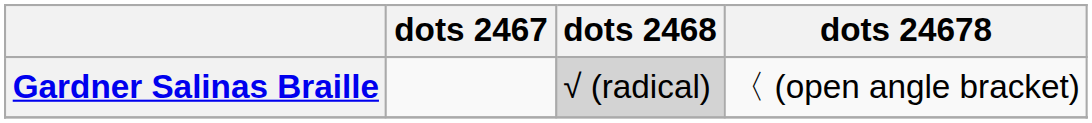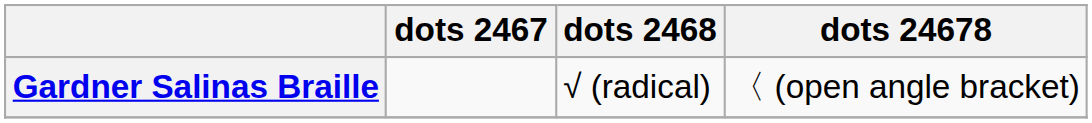Gardner Salinas Braille | dots 2468: lightgrey background -> no background
